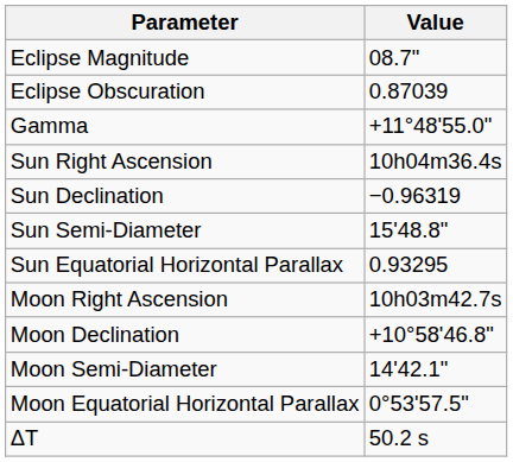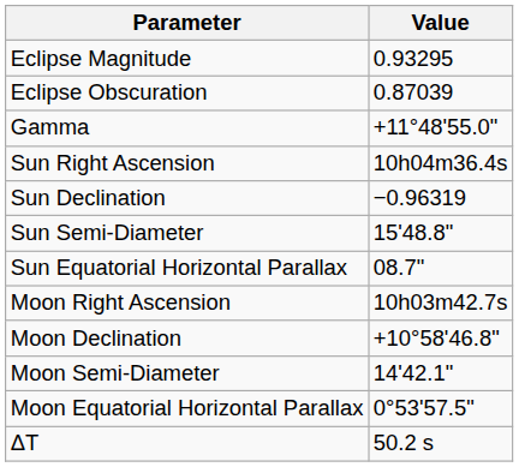Eclipse Magnitude | Value: 08.7" -> 0.93295
Sun Equatorial Horizontal Parallax | Value: 0.93295 -> 08.7"
